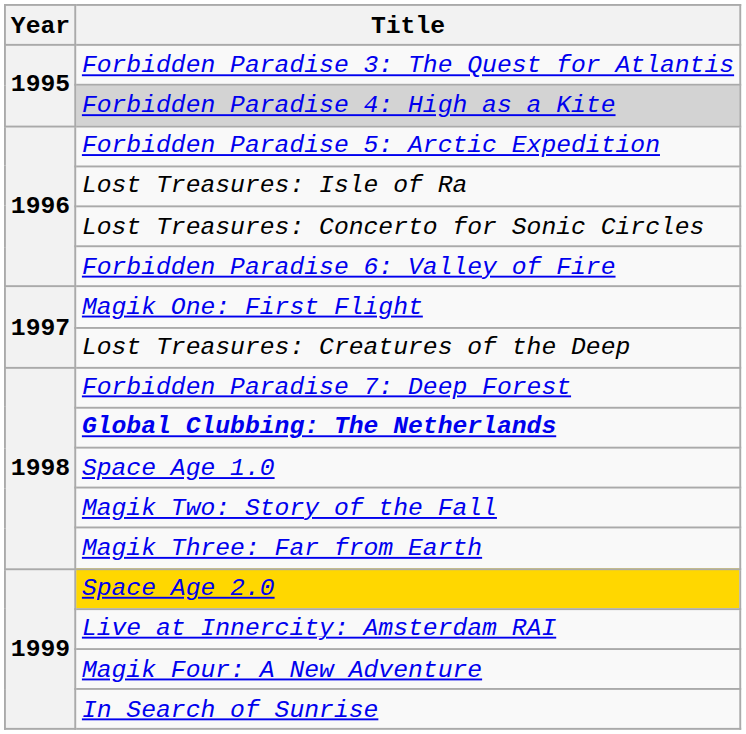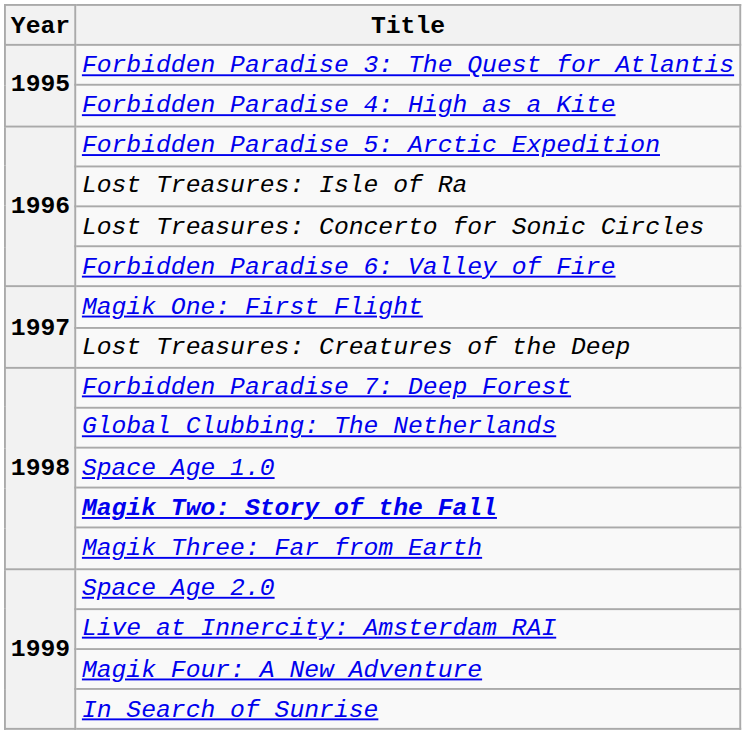Forbidden Paradise 4: High as a Kite | Title: lightgrey background -> no background
Global Clubbing: The Netherlands | Title: bold -> normal
Magik Two: Story of the Fall | Title: normal -> bold
Space Age 2.0 | Title: gold background -> no background
